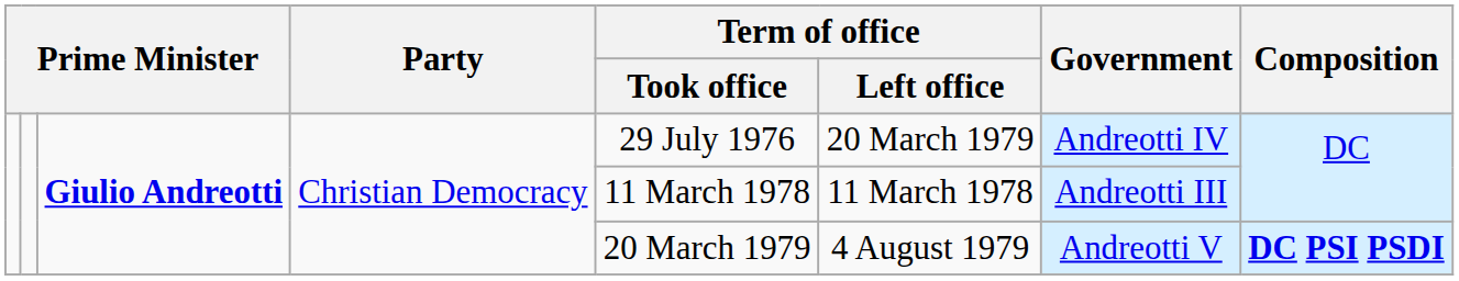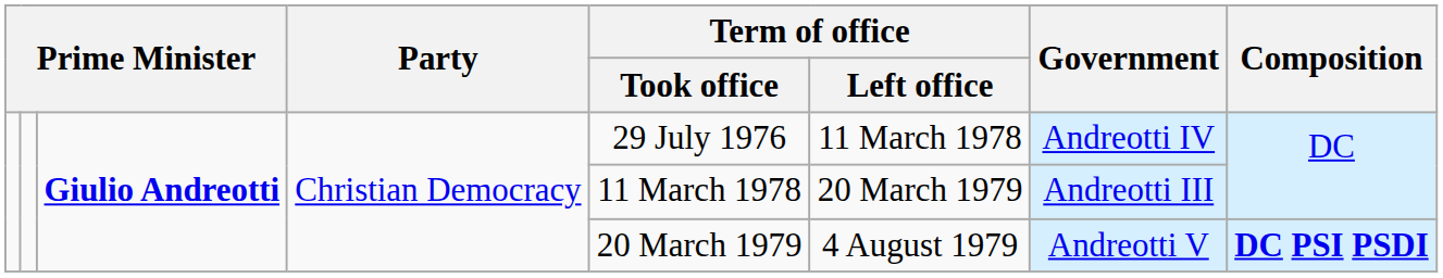row 3 | Term of office / Left office: 20 March 1979 -> 11 March 1978
row 4 | Term of office / Left office: 11 March 1978 -> 20 March 1979
